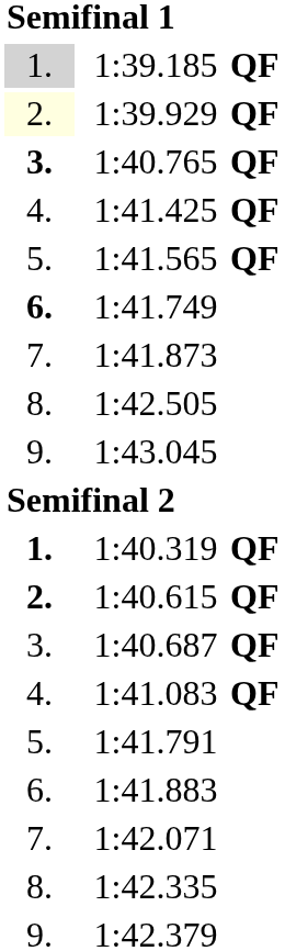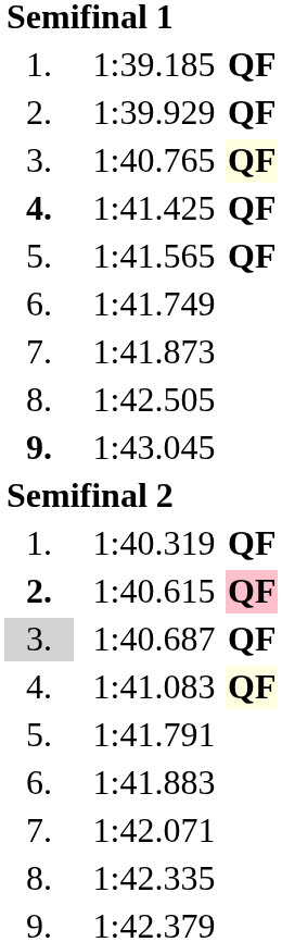1:39.185 | column 1: lightgrey background -> no background
1:39.929 | column 1: lightyellow background -> no background
1:40.765 | column 1: bold -> normal
1:40.765 | column 3: no background -> lightyellow background
1:41.425 | column 1: normal -> bold
1:41.749 | column 1: bold -> normal
1:43.045 | column 1: normal -> bold
1:40.319 | column 1: bold -> normal
1:40.615 | column 3: no background -> pink background
1:40.687 | column 1: no background -> lightgrey background
1:41.083 | column 3: no background -> lightyellow background
